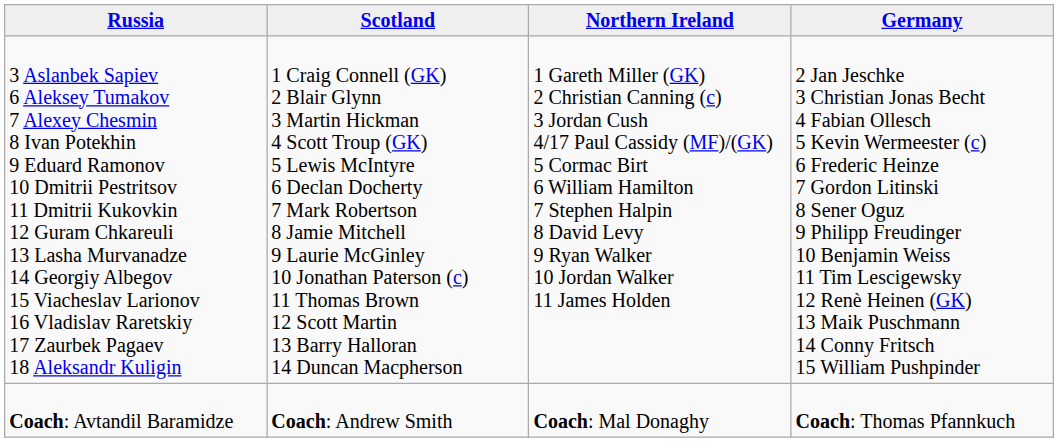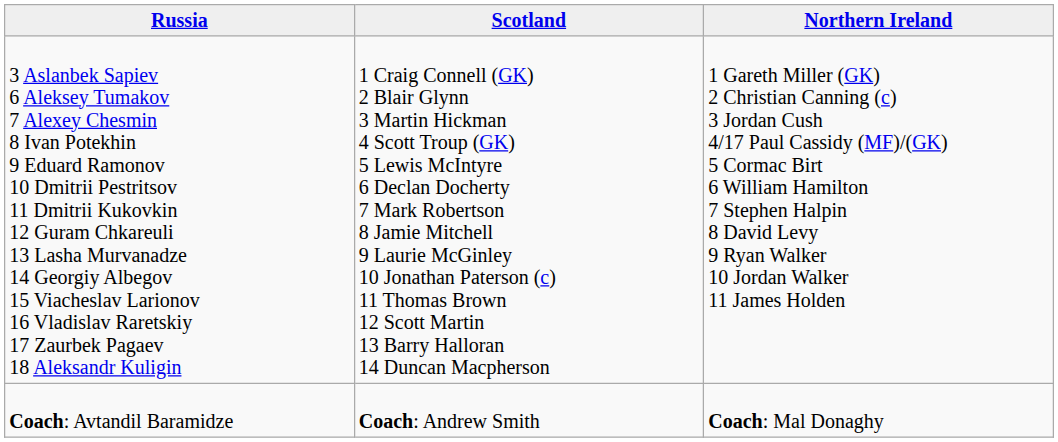- column: Germany | 2 Jan Jeschke 3 Christian Jonas Becht 4 Fabian Ollesch 5 Kevin Wermeester (c) 6 Frederic Heinze 7 Gordon Litinski 8 Sener Oguz 9 Philipp Freudinger 10 Benjamin Weiss 11 Tim Lescigewsky 12 Renè Heinen (GK) 13 Maik Puschmann 14 Conny Fritsch 15 William Pushpinder | Coach: Thomas Pfannkuch
